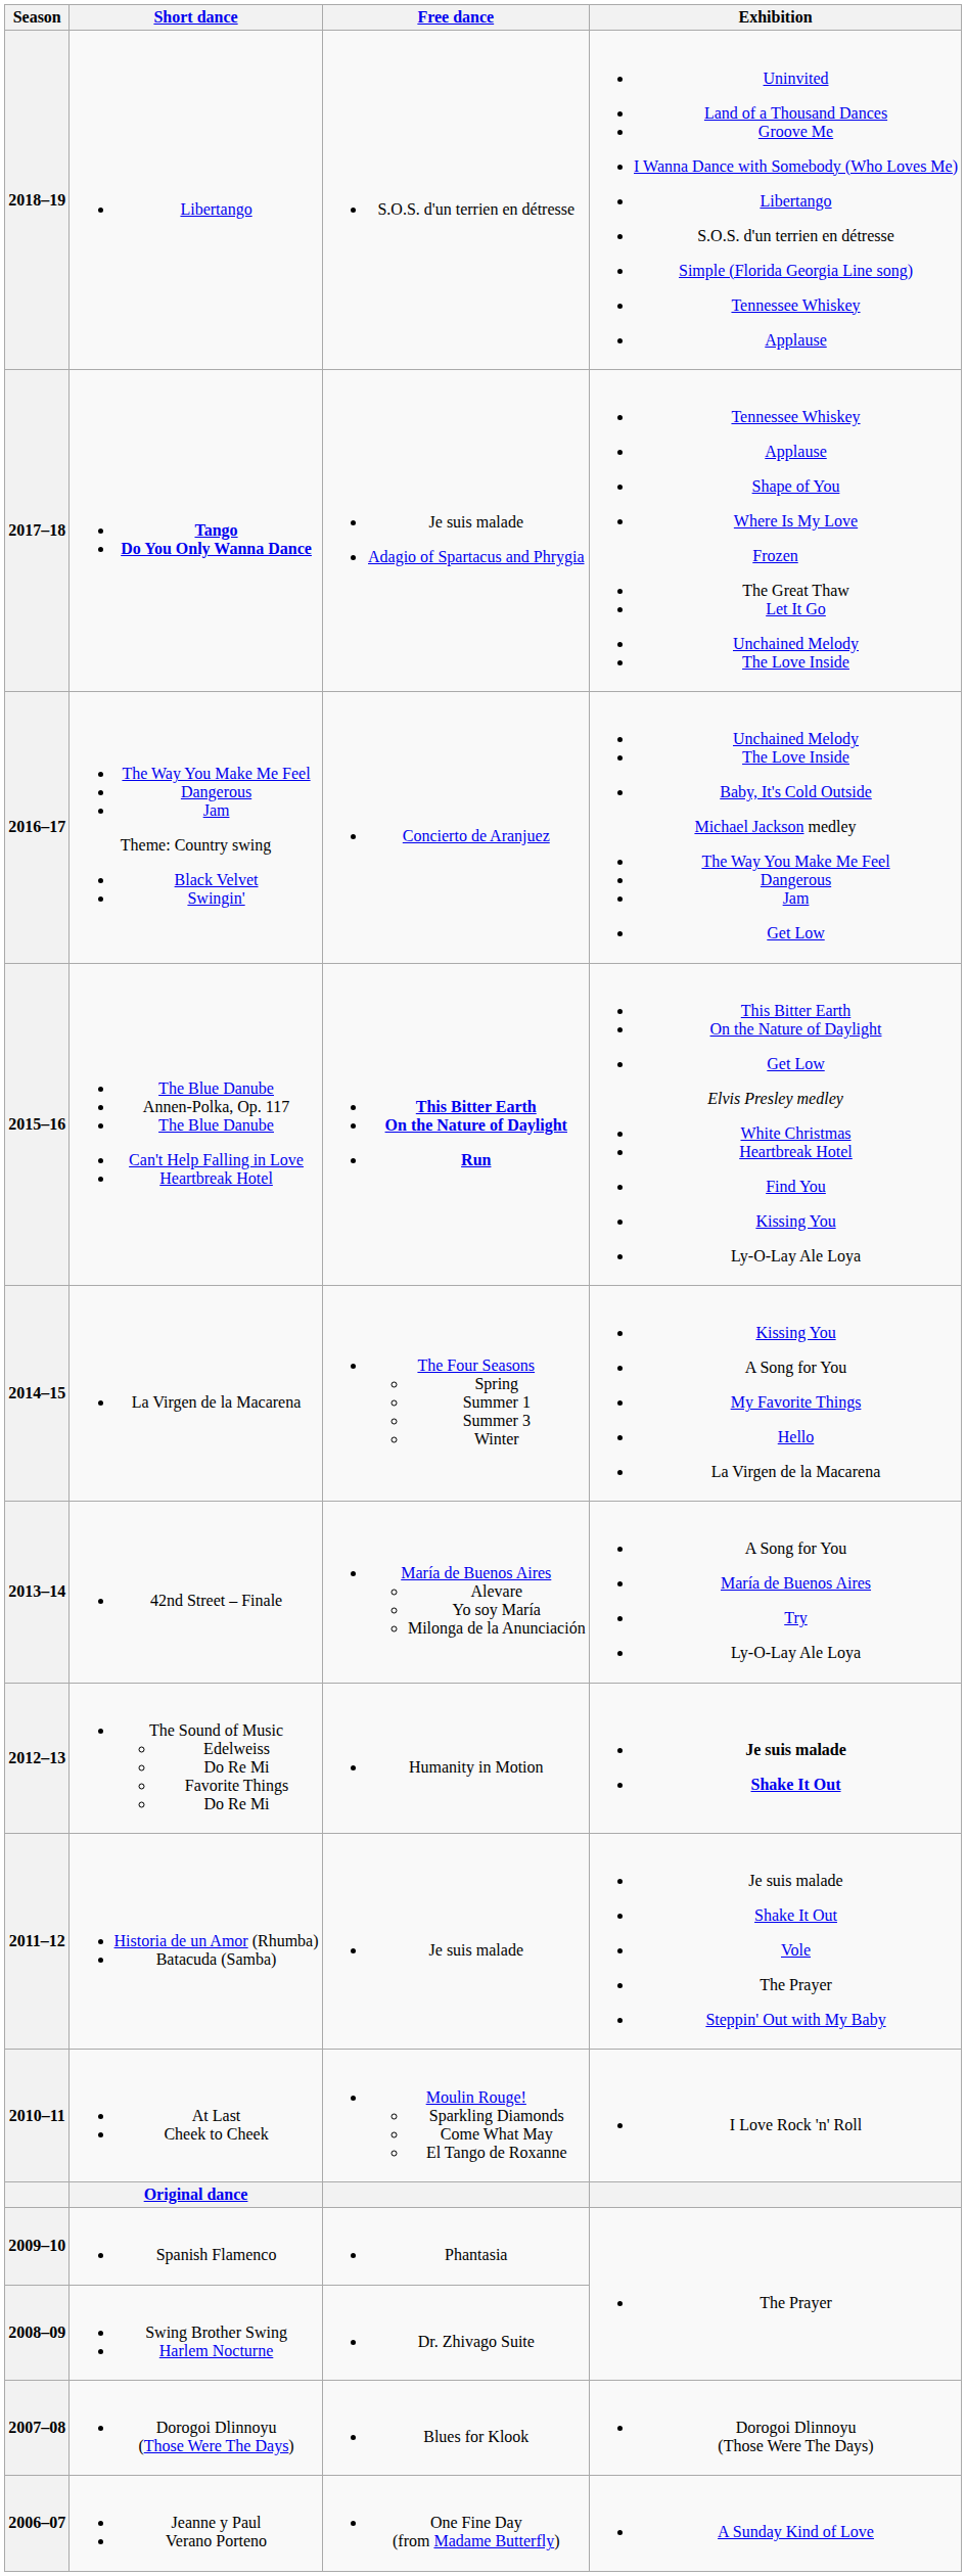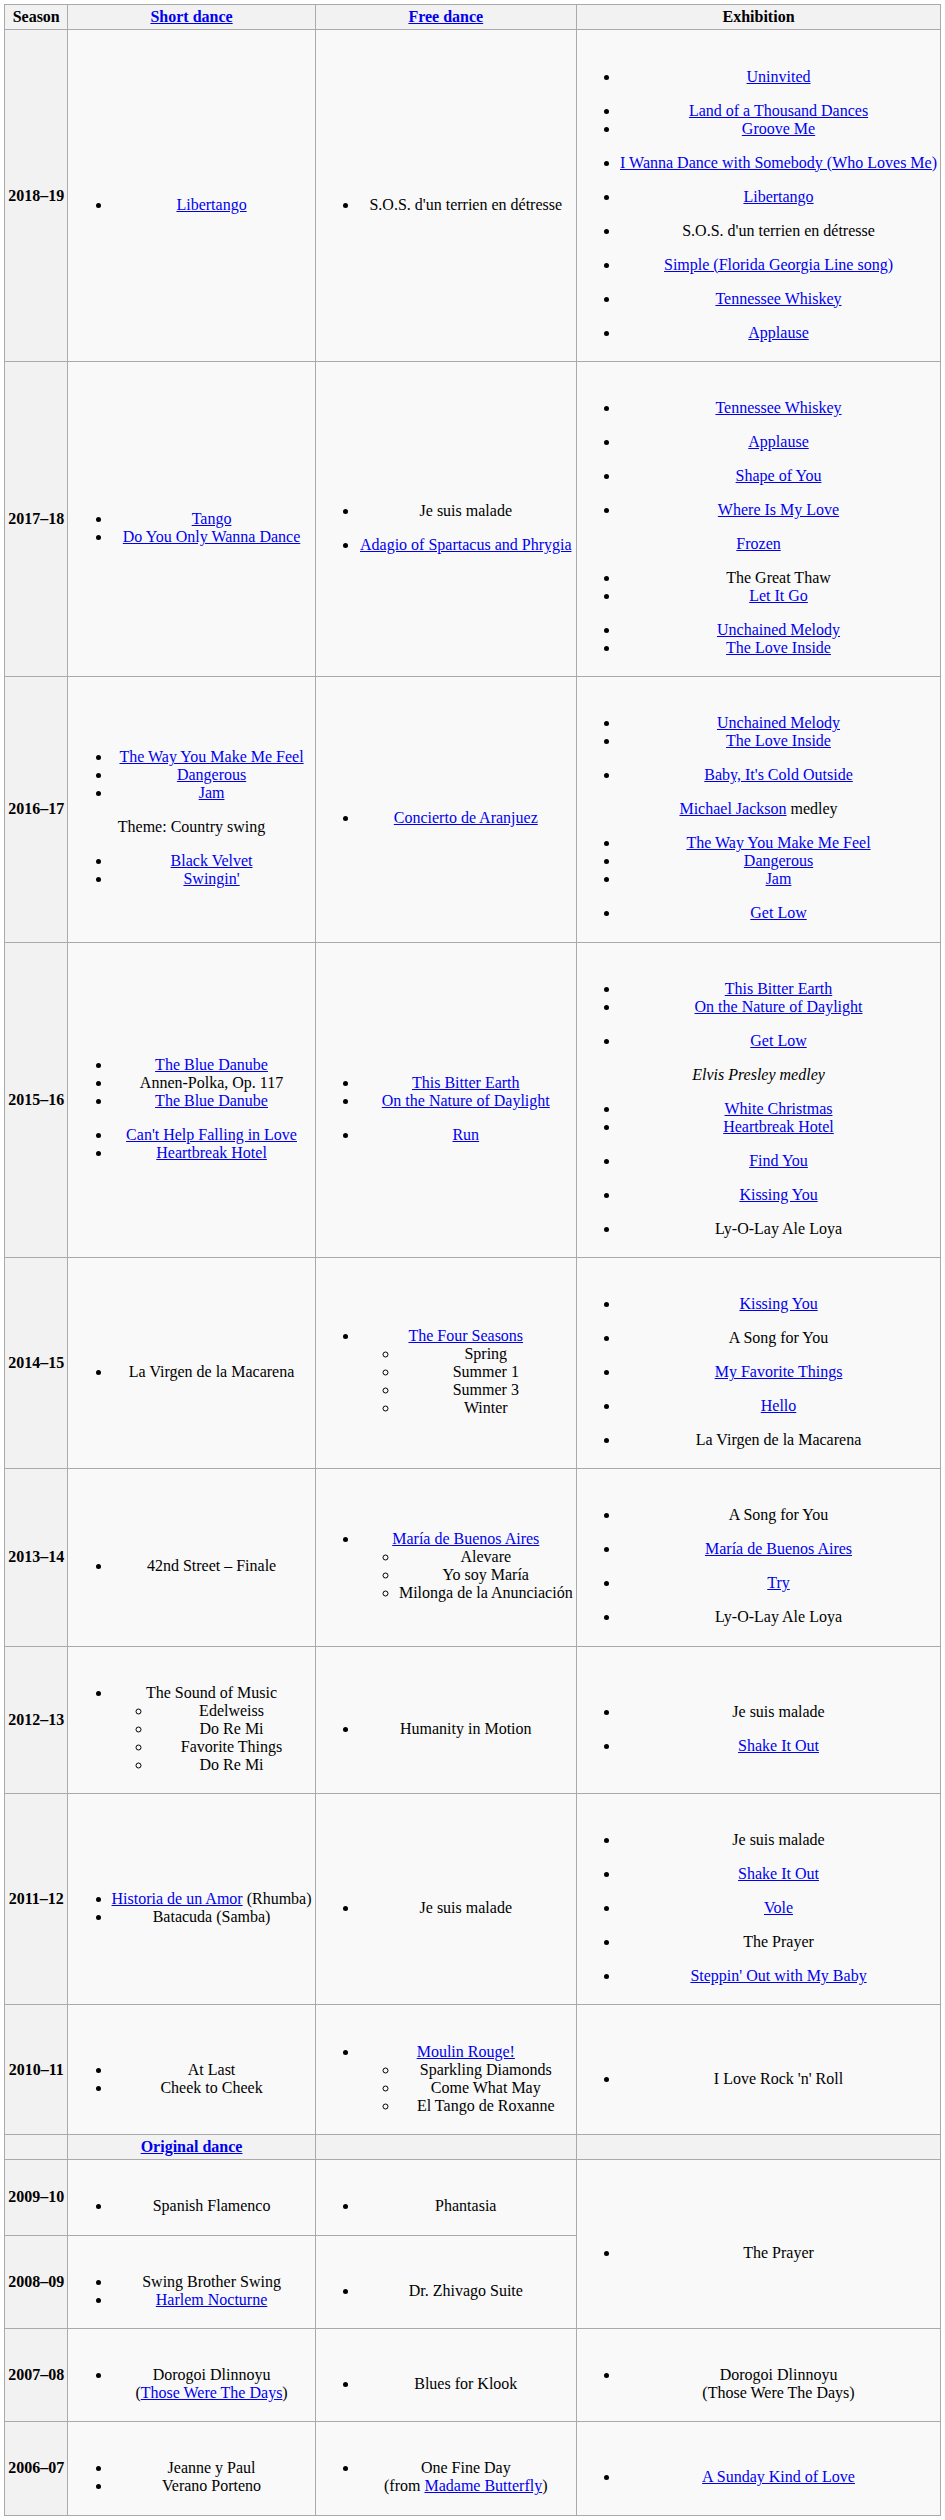2017–18 | Short dance: bold -> normal
2015–16 | Free dance: bold -> normal
2012–13 | Exhibition: bold -> normal
